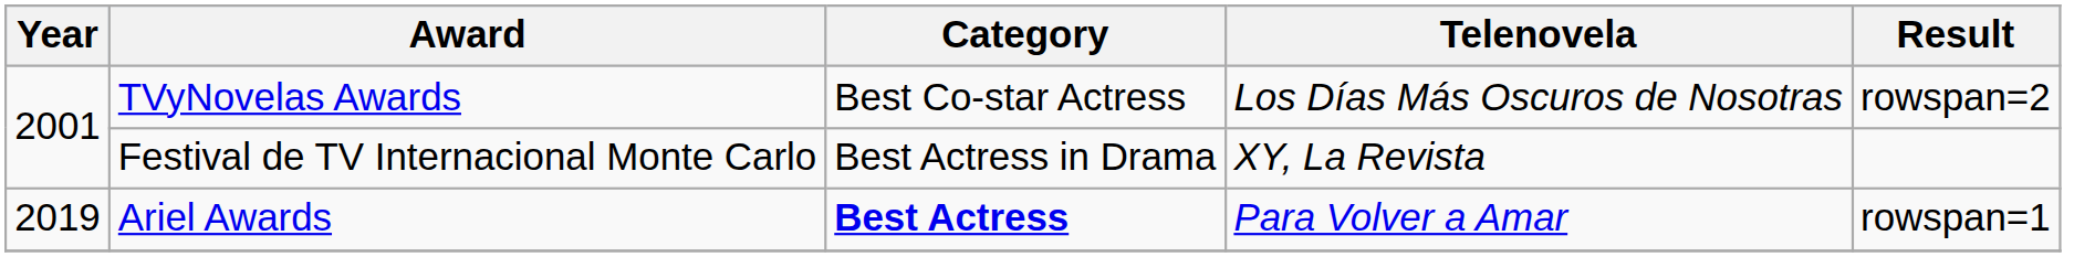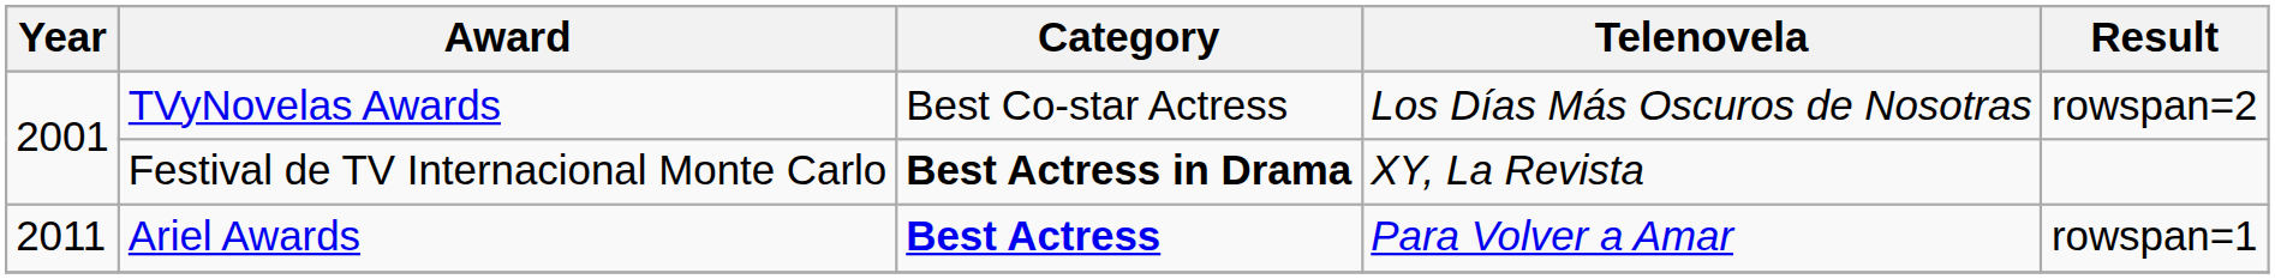Festival de TV Internacional Monte Carlo | Category: normal -> bold
Ariel Awards | Year: 2019 -> 2011
